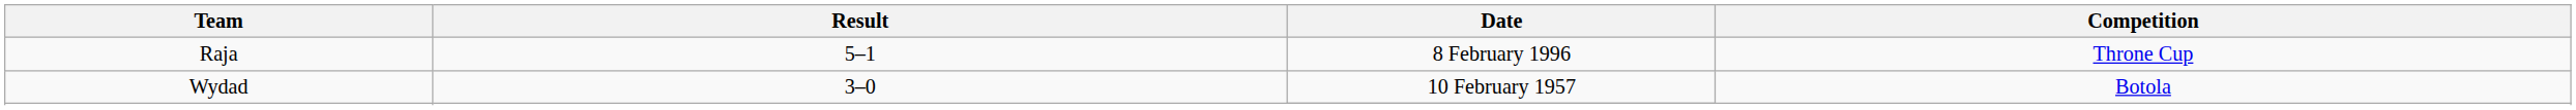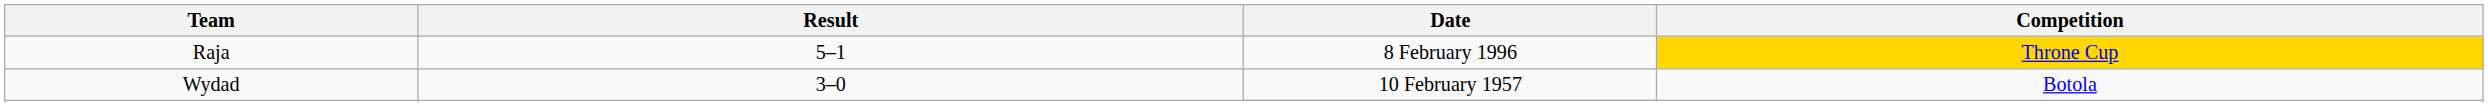Raja | Competition: no background -> gold background
